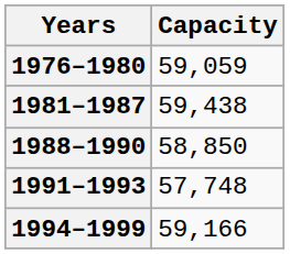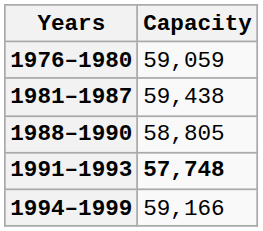1988–1990 | Capacity: 58,850 -> 58,805
1991–1993 | Capacity: normal -> bold
